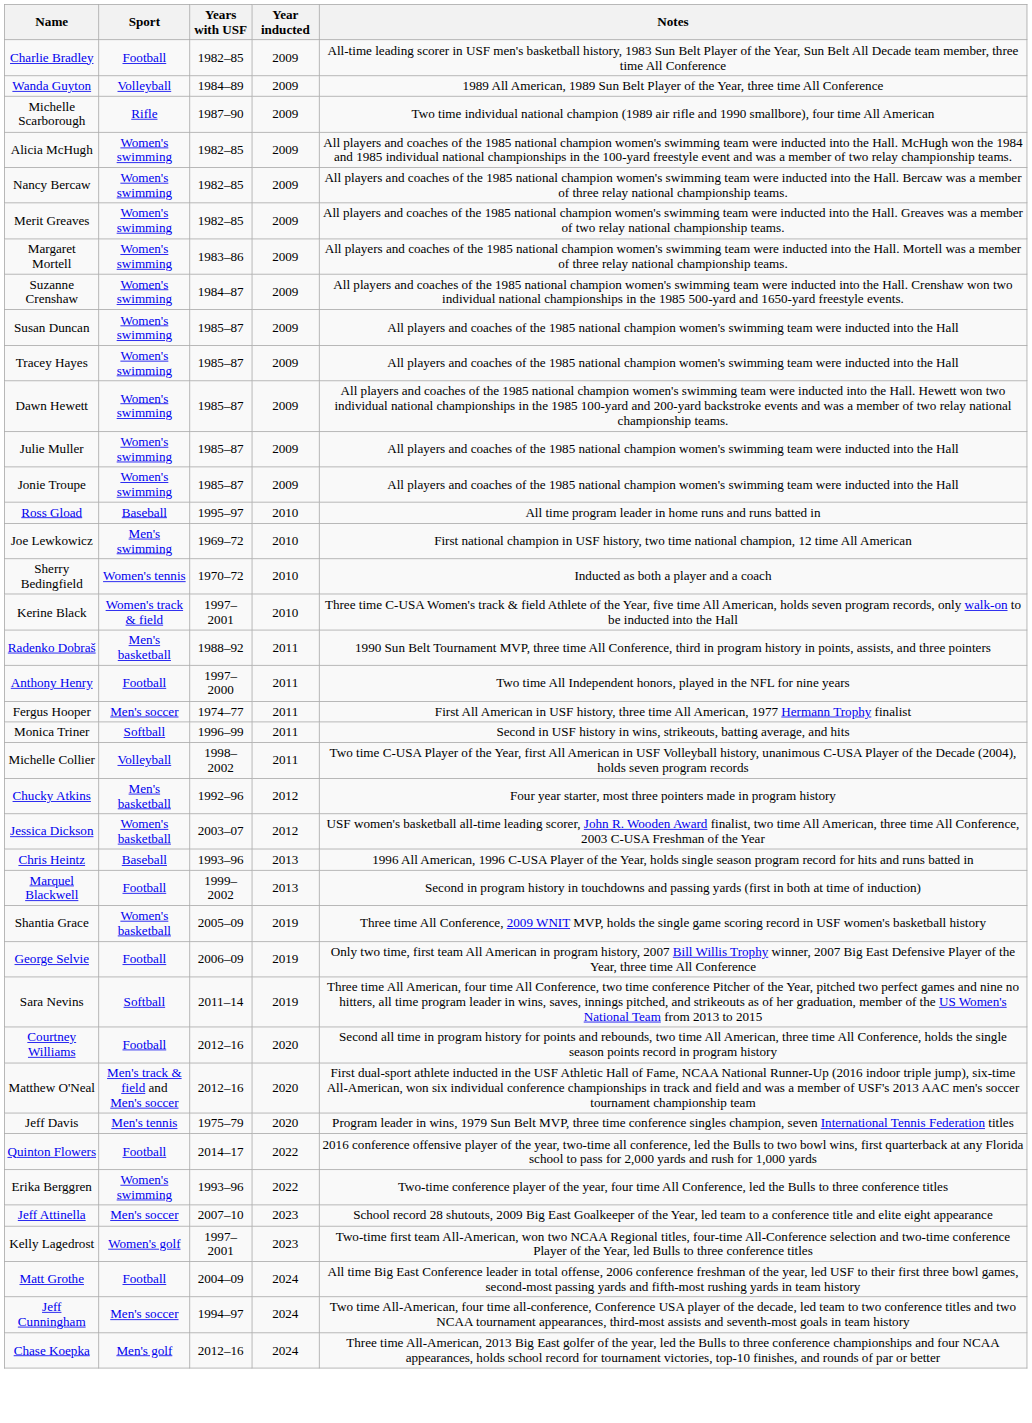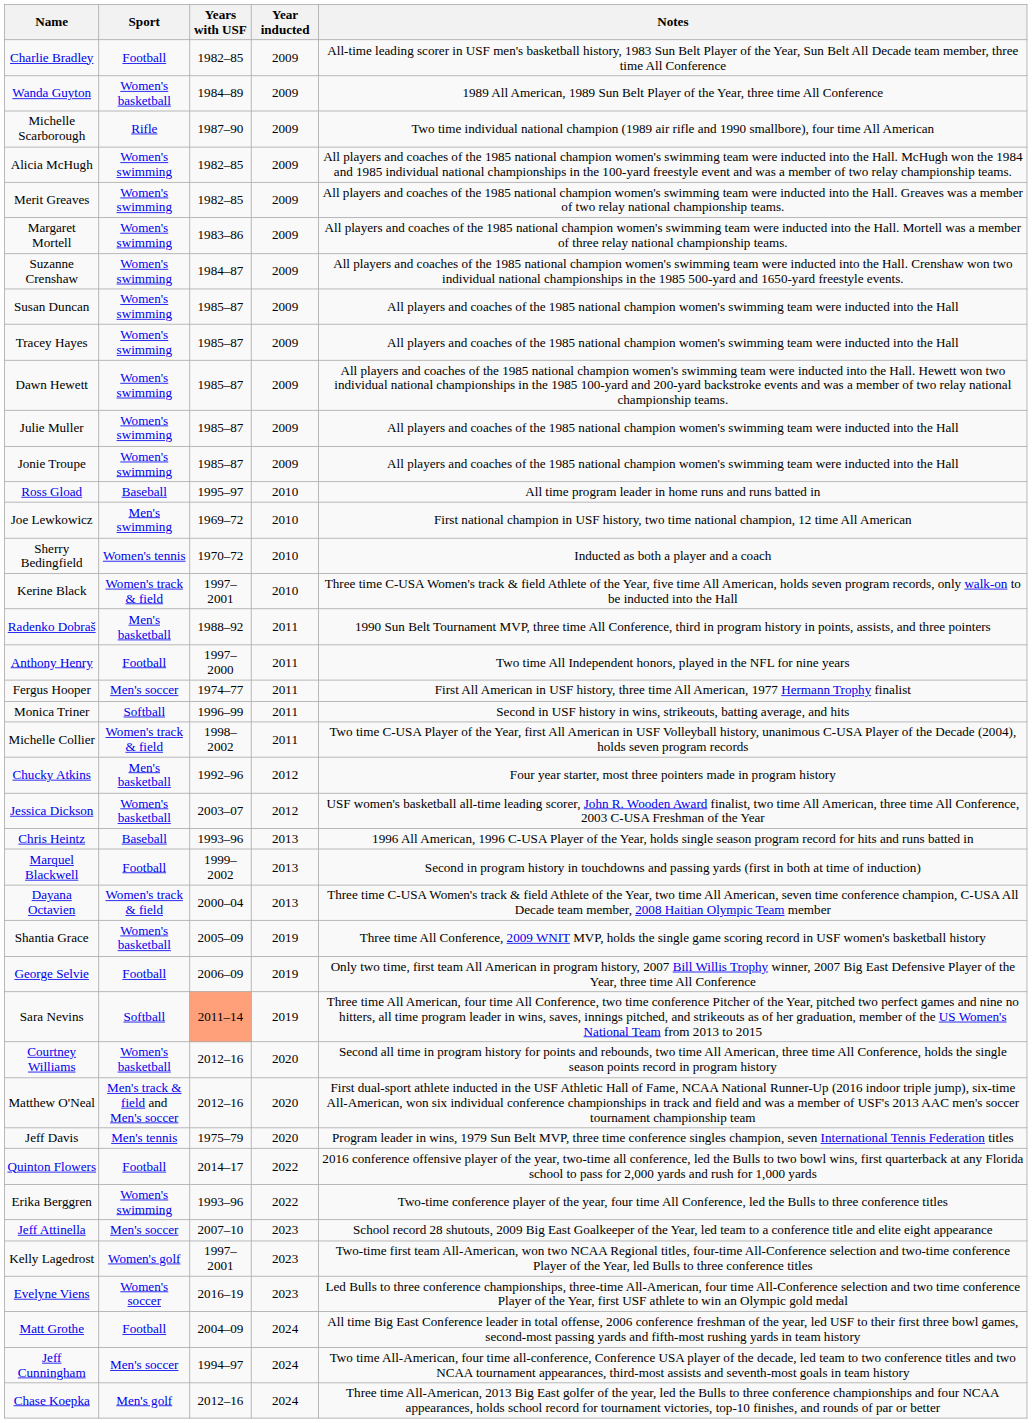Wanda Guyton | Sport: Volleyball -> Women's basketball
- row: Nancy Bercaw | Women's swimming | 1982–85 | 2009 | All players and coaches of the 1985 national champion women's swimming team were inducted into the Hall. Bercaw was a member of three relay national championship teams.
Michelle Collier | Sport: Volleyball -> Women's track & field
+ row: Dayana Octavien | Women's track & field | 2000–04 | 2013 | Three time C-USA Women's track & field Athlete of the Year, two time All American, seven time conference champion, C-USA All Decade team member, 2008 Haitian Olympic Team member
Sara Nevins | Years with USF: no background -> lightsalmon background
Courtney Williams | Sport: Football -> Women's basketball
+ row: Evelyne Viens | Women's soccer | 2016–19 | 2023 | Led Bulls to three conference championships, three-time All-American, four time All-Conference selection and two time conference Player of the Year, first USF athlete to win an Olympic gold medal
